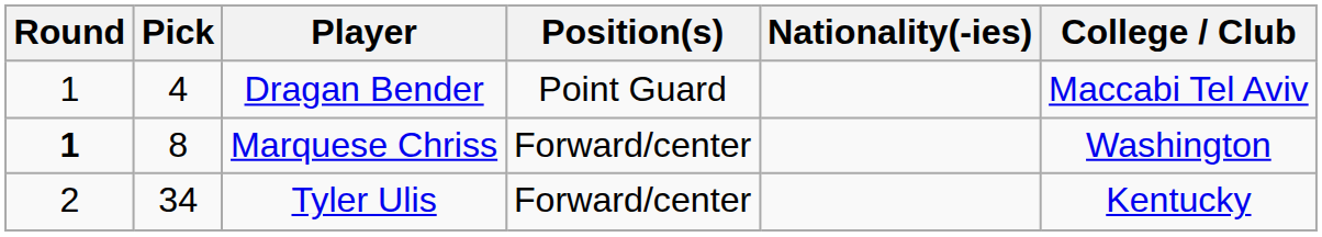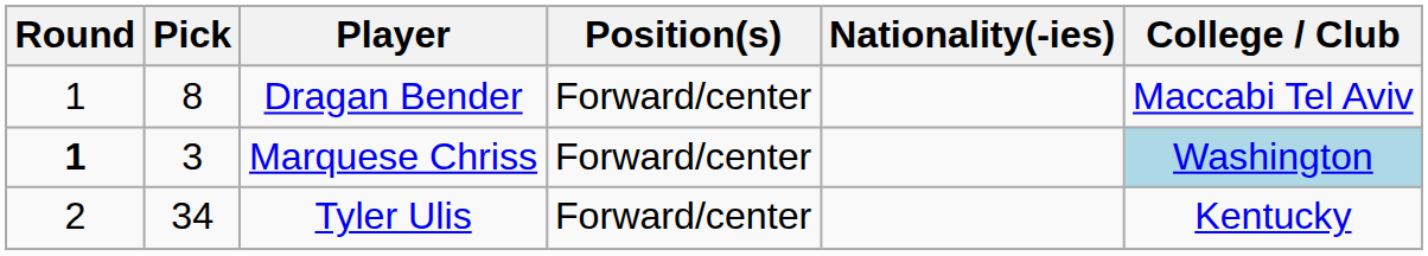Dragan Bender | Pick: 4 -> 8
Dragan Bender | Position(s): Point Guard -> Forward/center
Marquese Chriss | Pick: 8 -> 3
Marquese Chriss | College / Club: no background -> lightblue background
